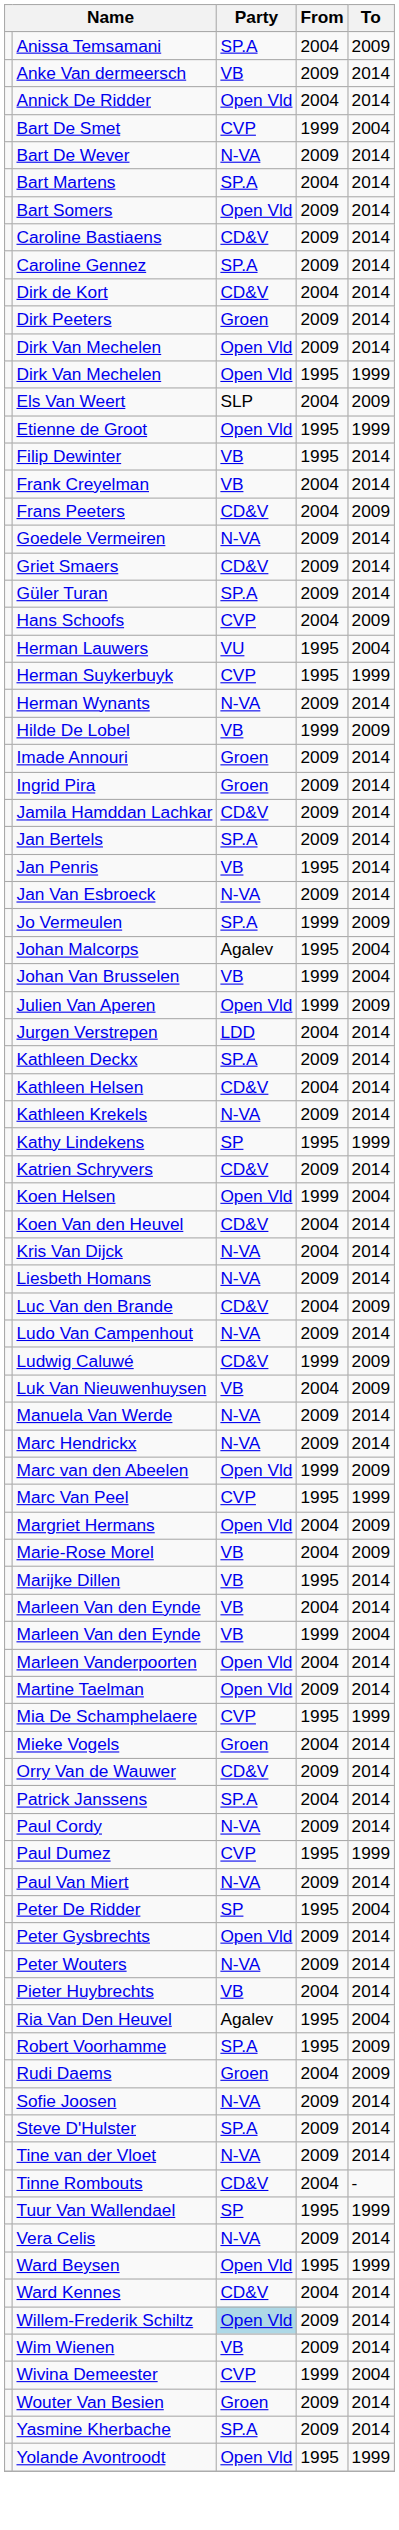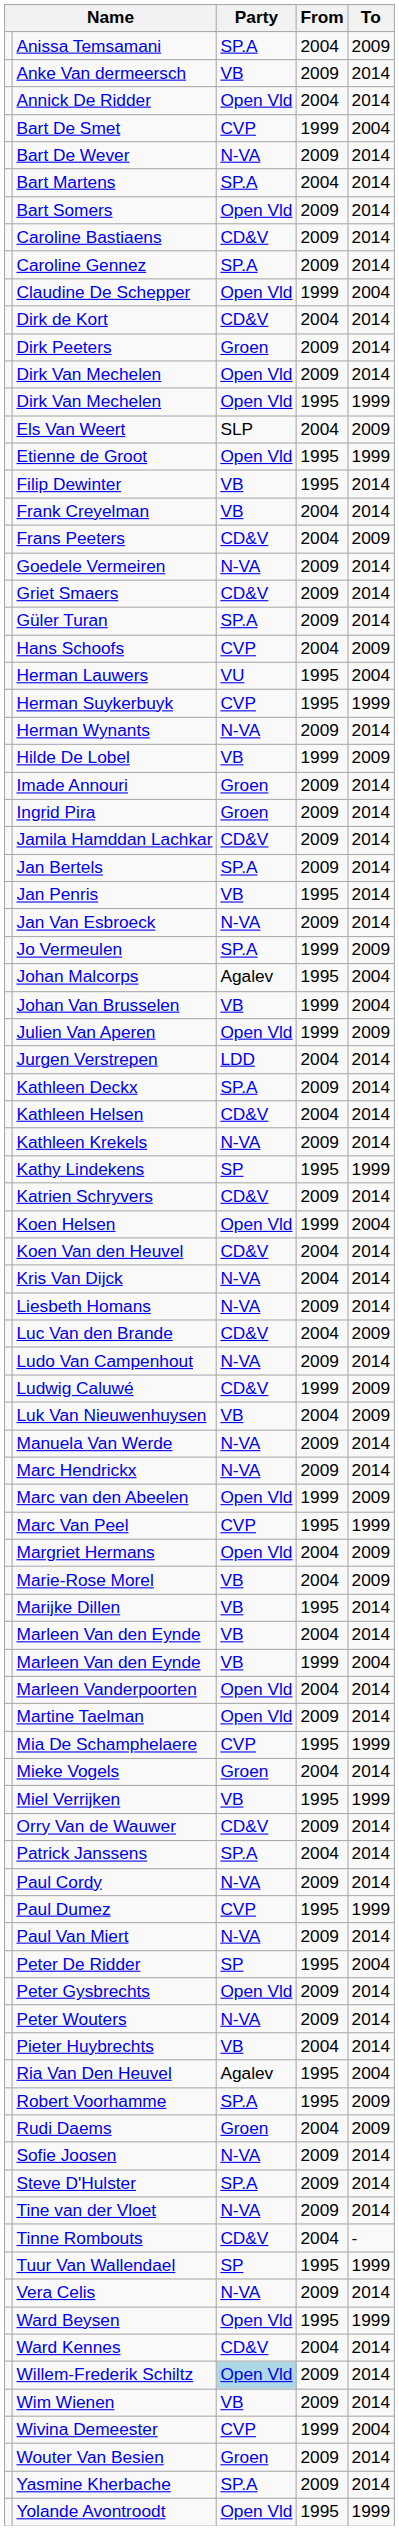+ row: Claudine De Schepper | Open Vld | 1999 | 2004
+ row: Miel Verrijken | VB | 1995 | 1999
